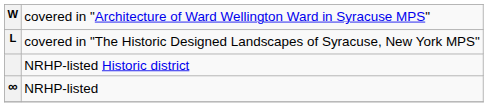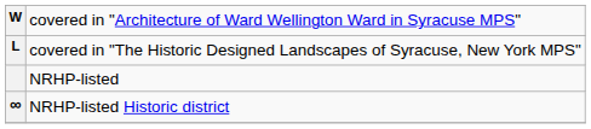row 3 | column 2: NRHP-listed Historic district -> NRHP-listed
row 4 | column 2: NRHP-listed -> NRHP-listed Historic district
